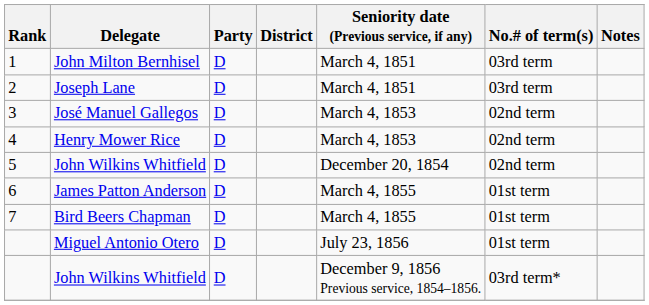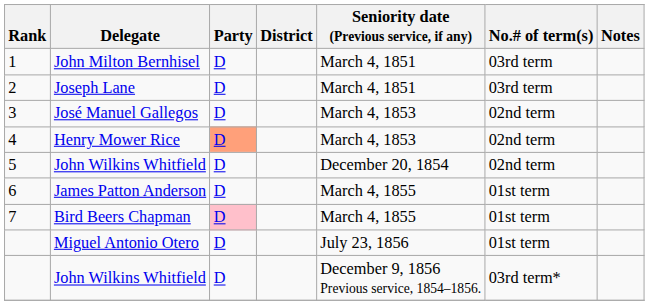4 | Party: no background -> lightsalmon background
7 | Party: no background -> pink background
